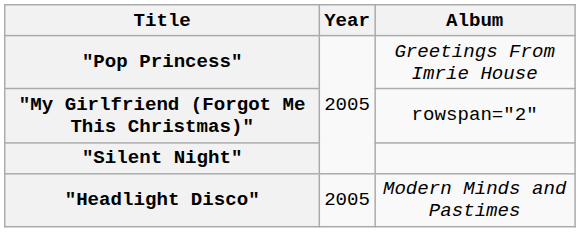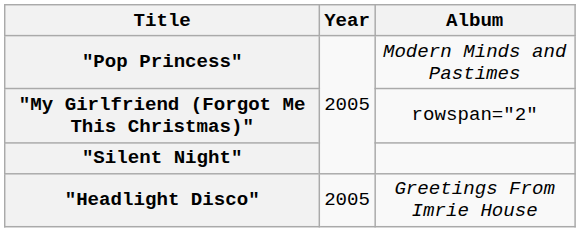"Pop Princess" | Album: Greetings From Imrie House -> Modern Minds and Pastimes
"Headlight Disco" | Album: Modern Minds and Pastimes -> Greetings From Imrie House
